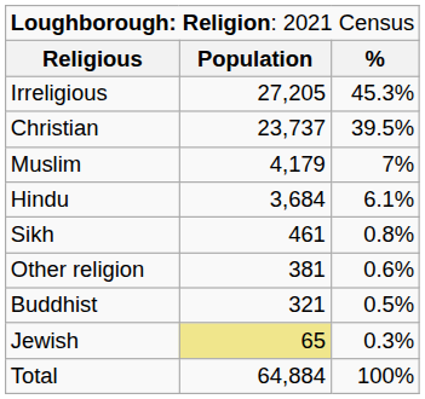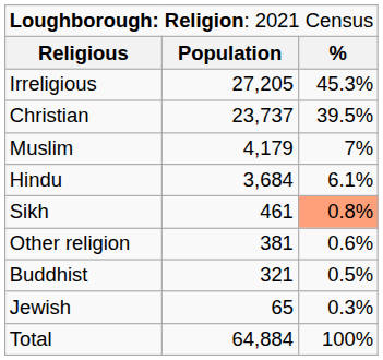Sikh | column 3: no background -> lightsalmon background
Jewish | column 2: khaki background -> no background
